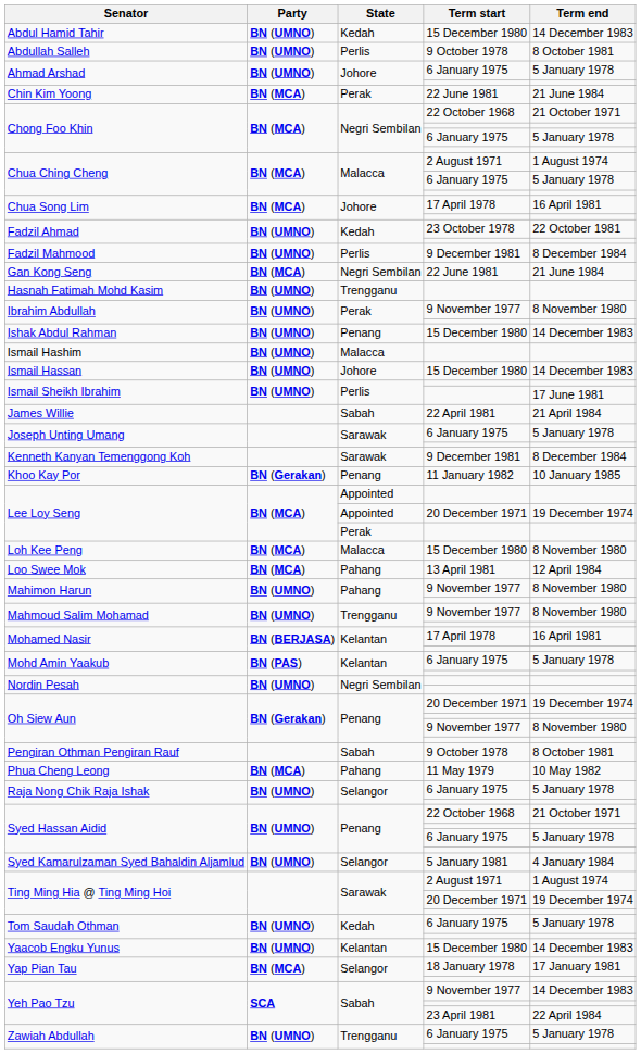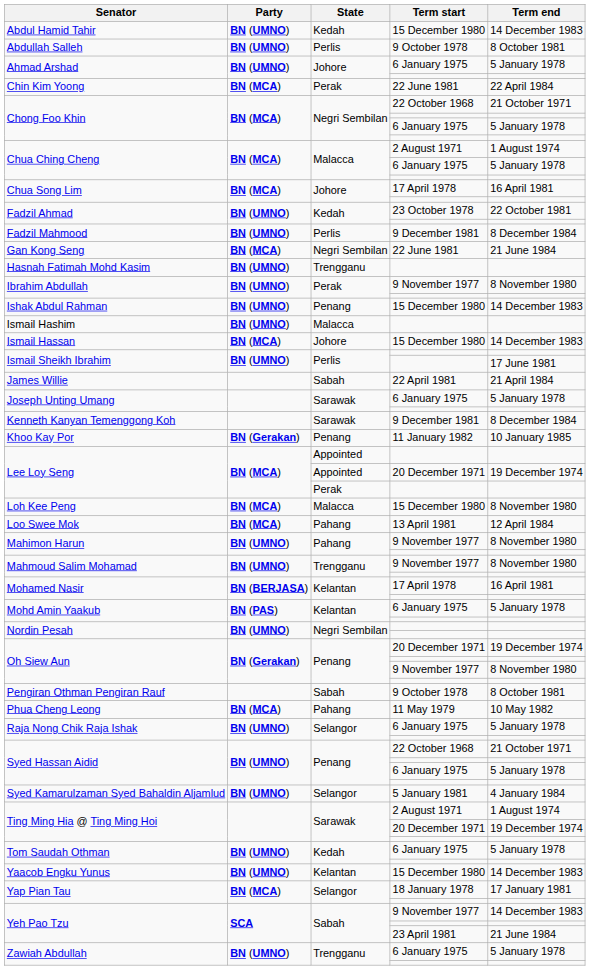Chin Kim Yoong | Term end: 21 June 1984 -> 22 April 1984
Ismail Hassan | Party: BN (UMNO) -> BN (MCA)
Yeh Pao Tzu / 23 April 1981 | Term end: 22 April 1984 -> 21 June 1984
